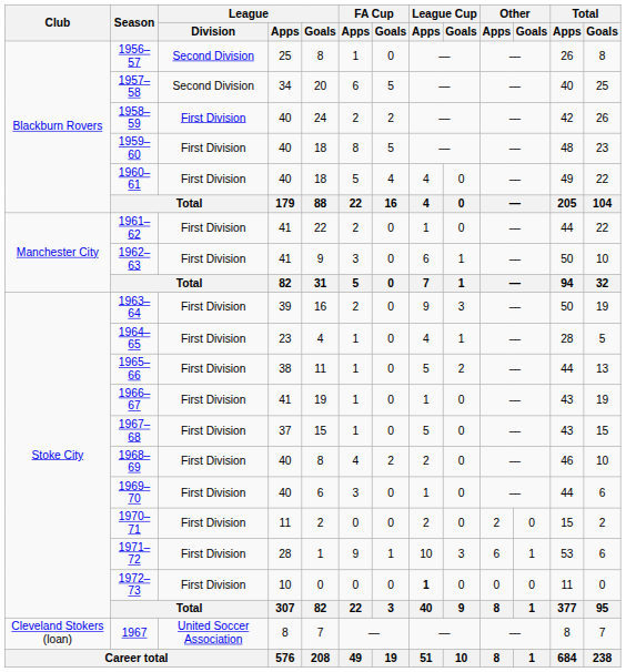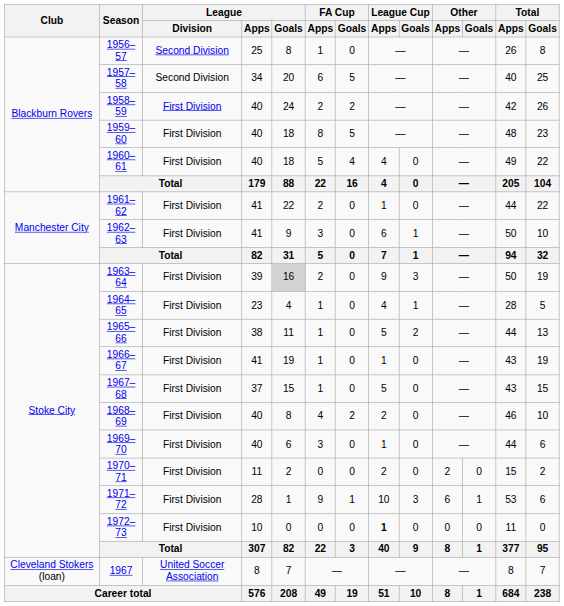1963–64 | League / Goals: no background -> lightgrey background
